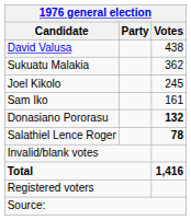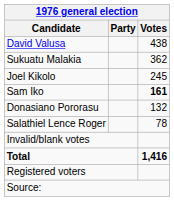Sam Iko | Votes: normal -> bold
Donasiano Pororasu | Votes: bold -> normal
Salathiel Lence Roger | Votes: bold -> normal
